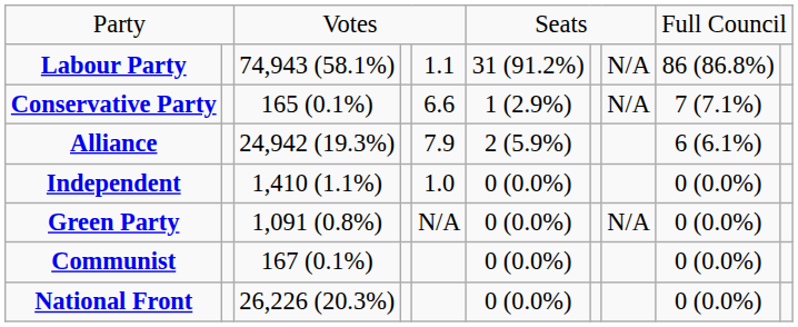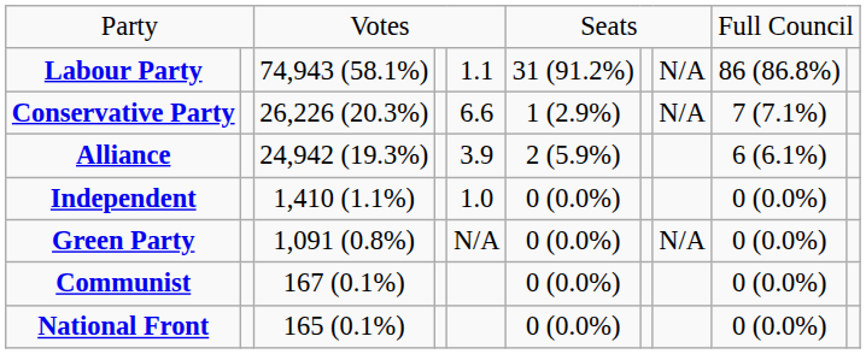Conservative Party | column 3: 165 (0.1%) -> 26,226 (20.3%)
Alliance | column 5: 7.9 -> 3.9
National Front | column 3: 26,226 (20.3%) -> 165 (0.1%)
